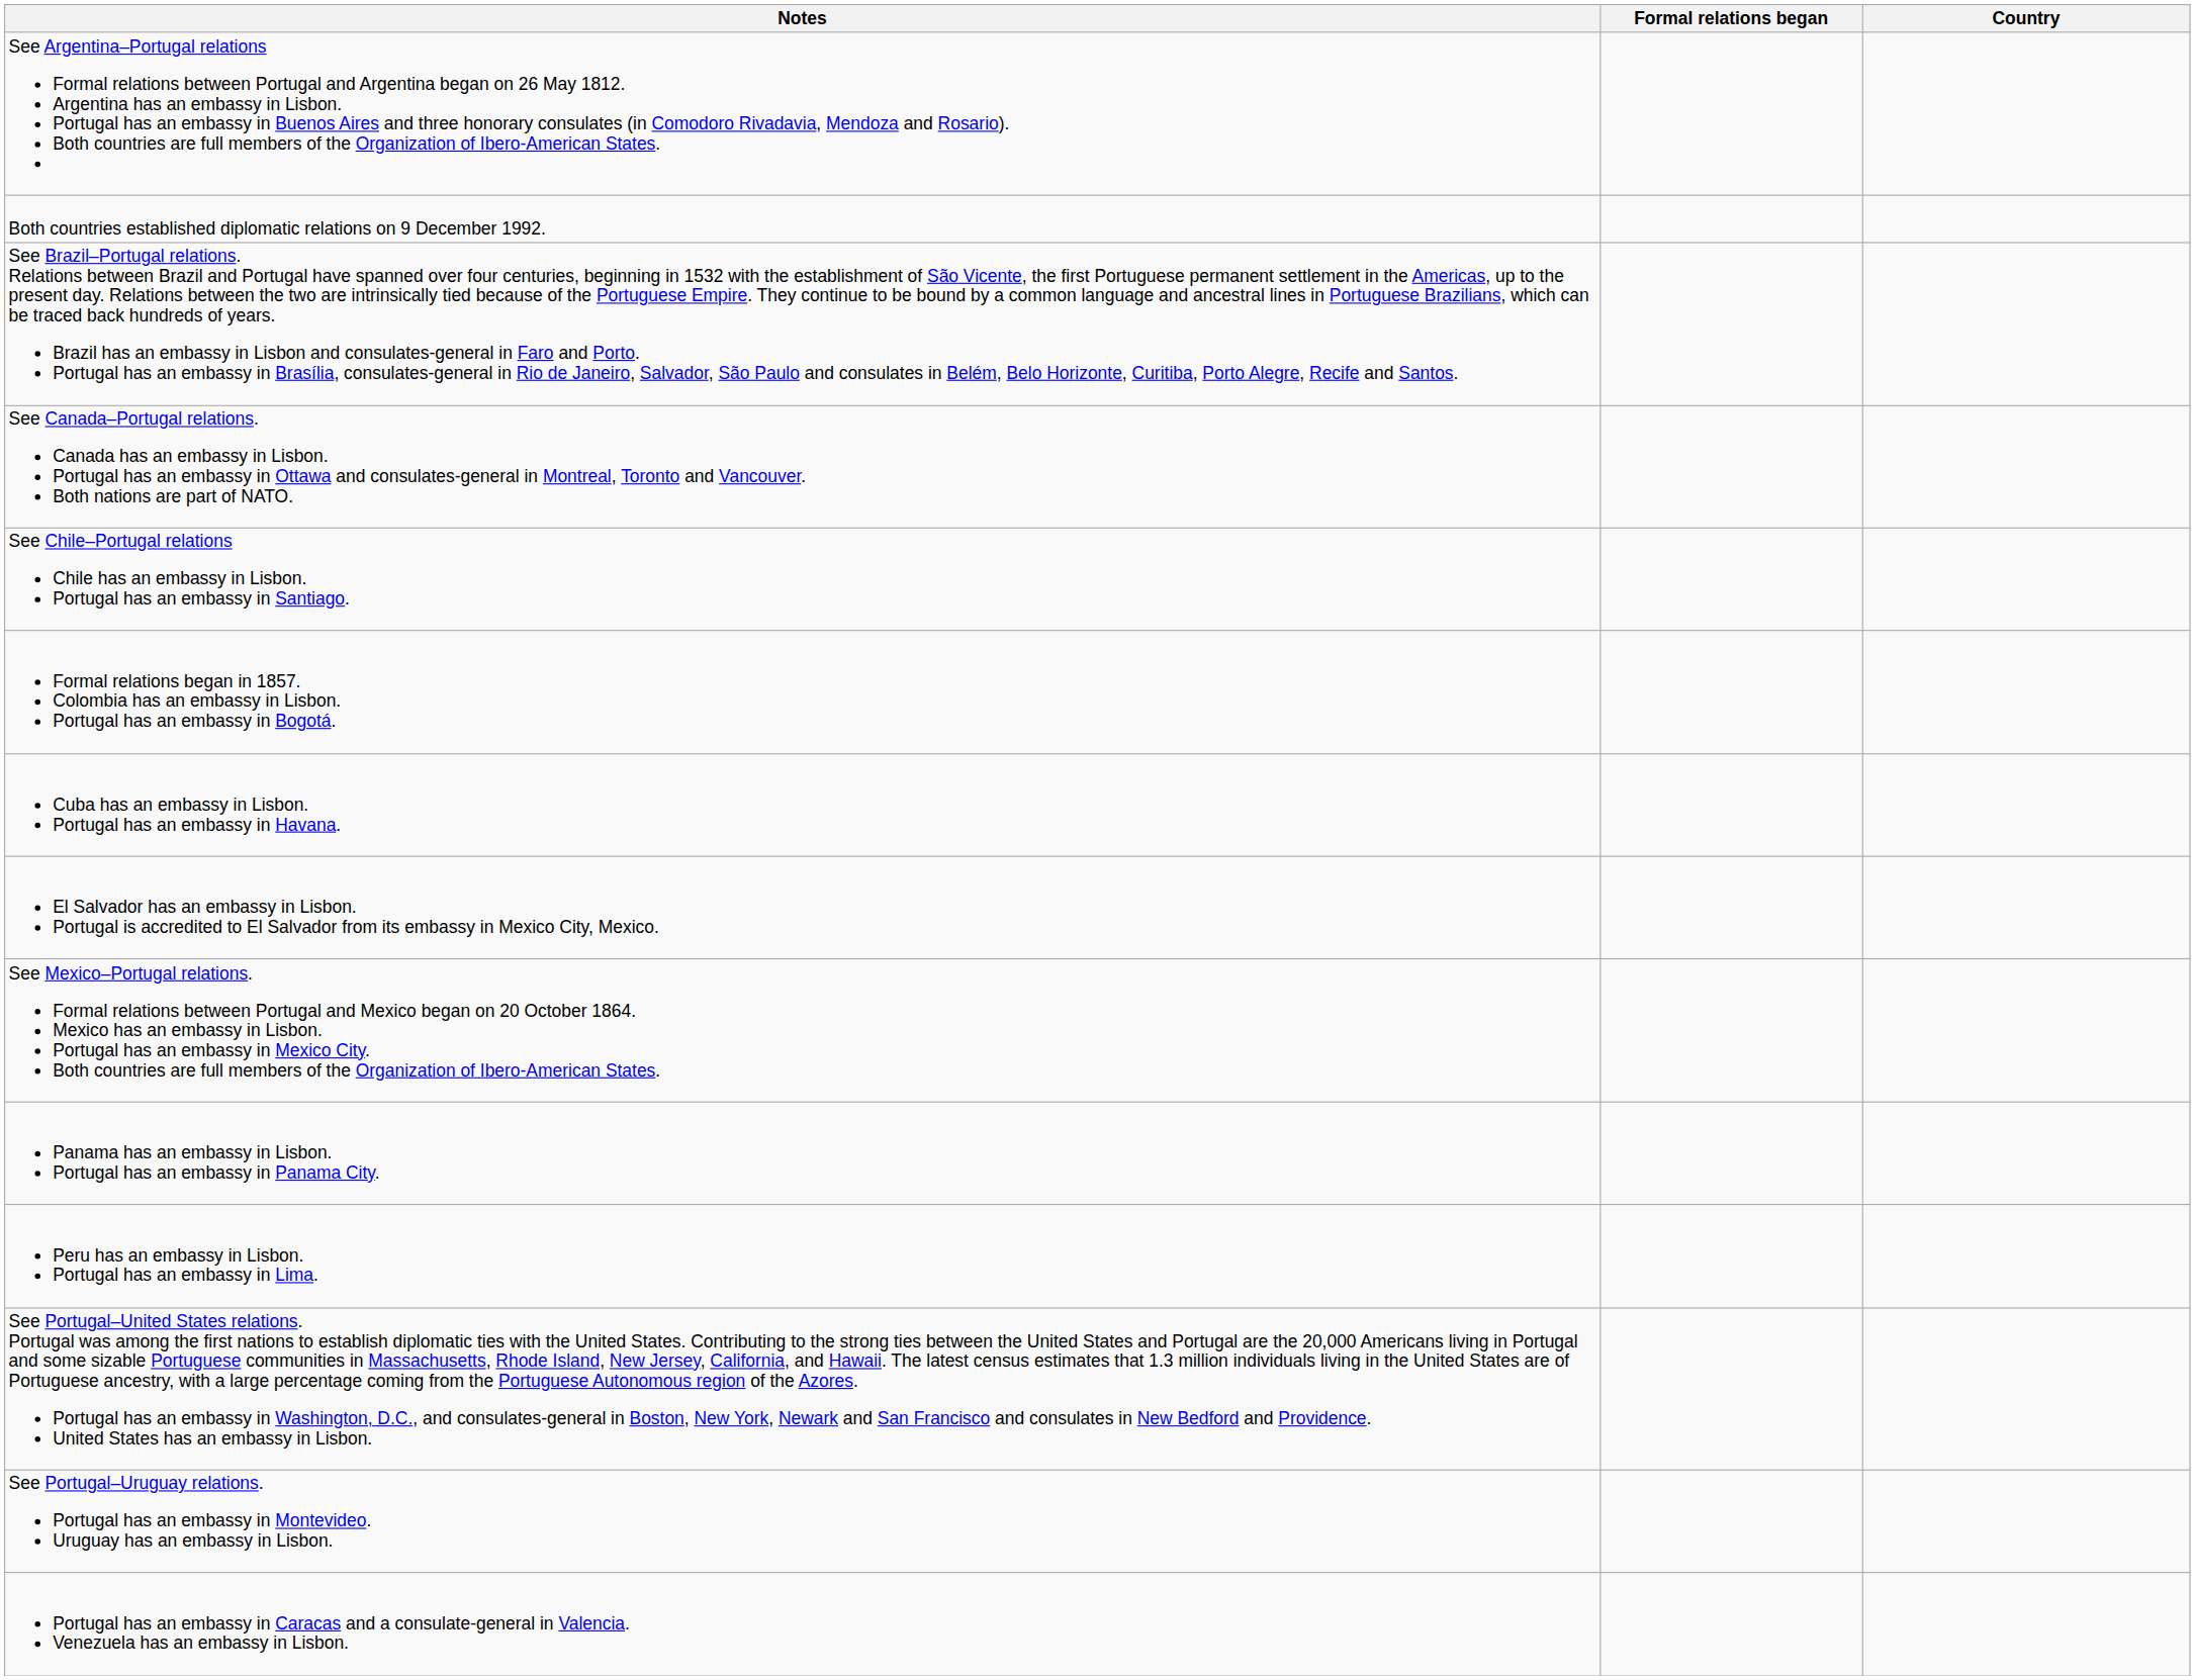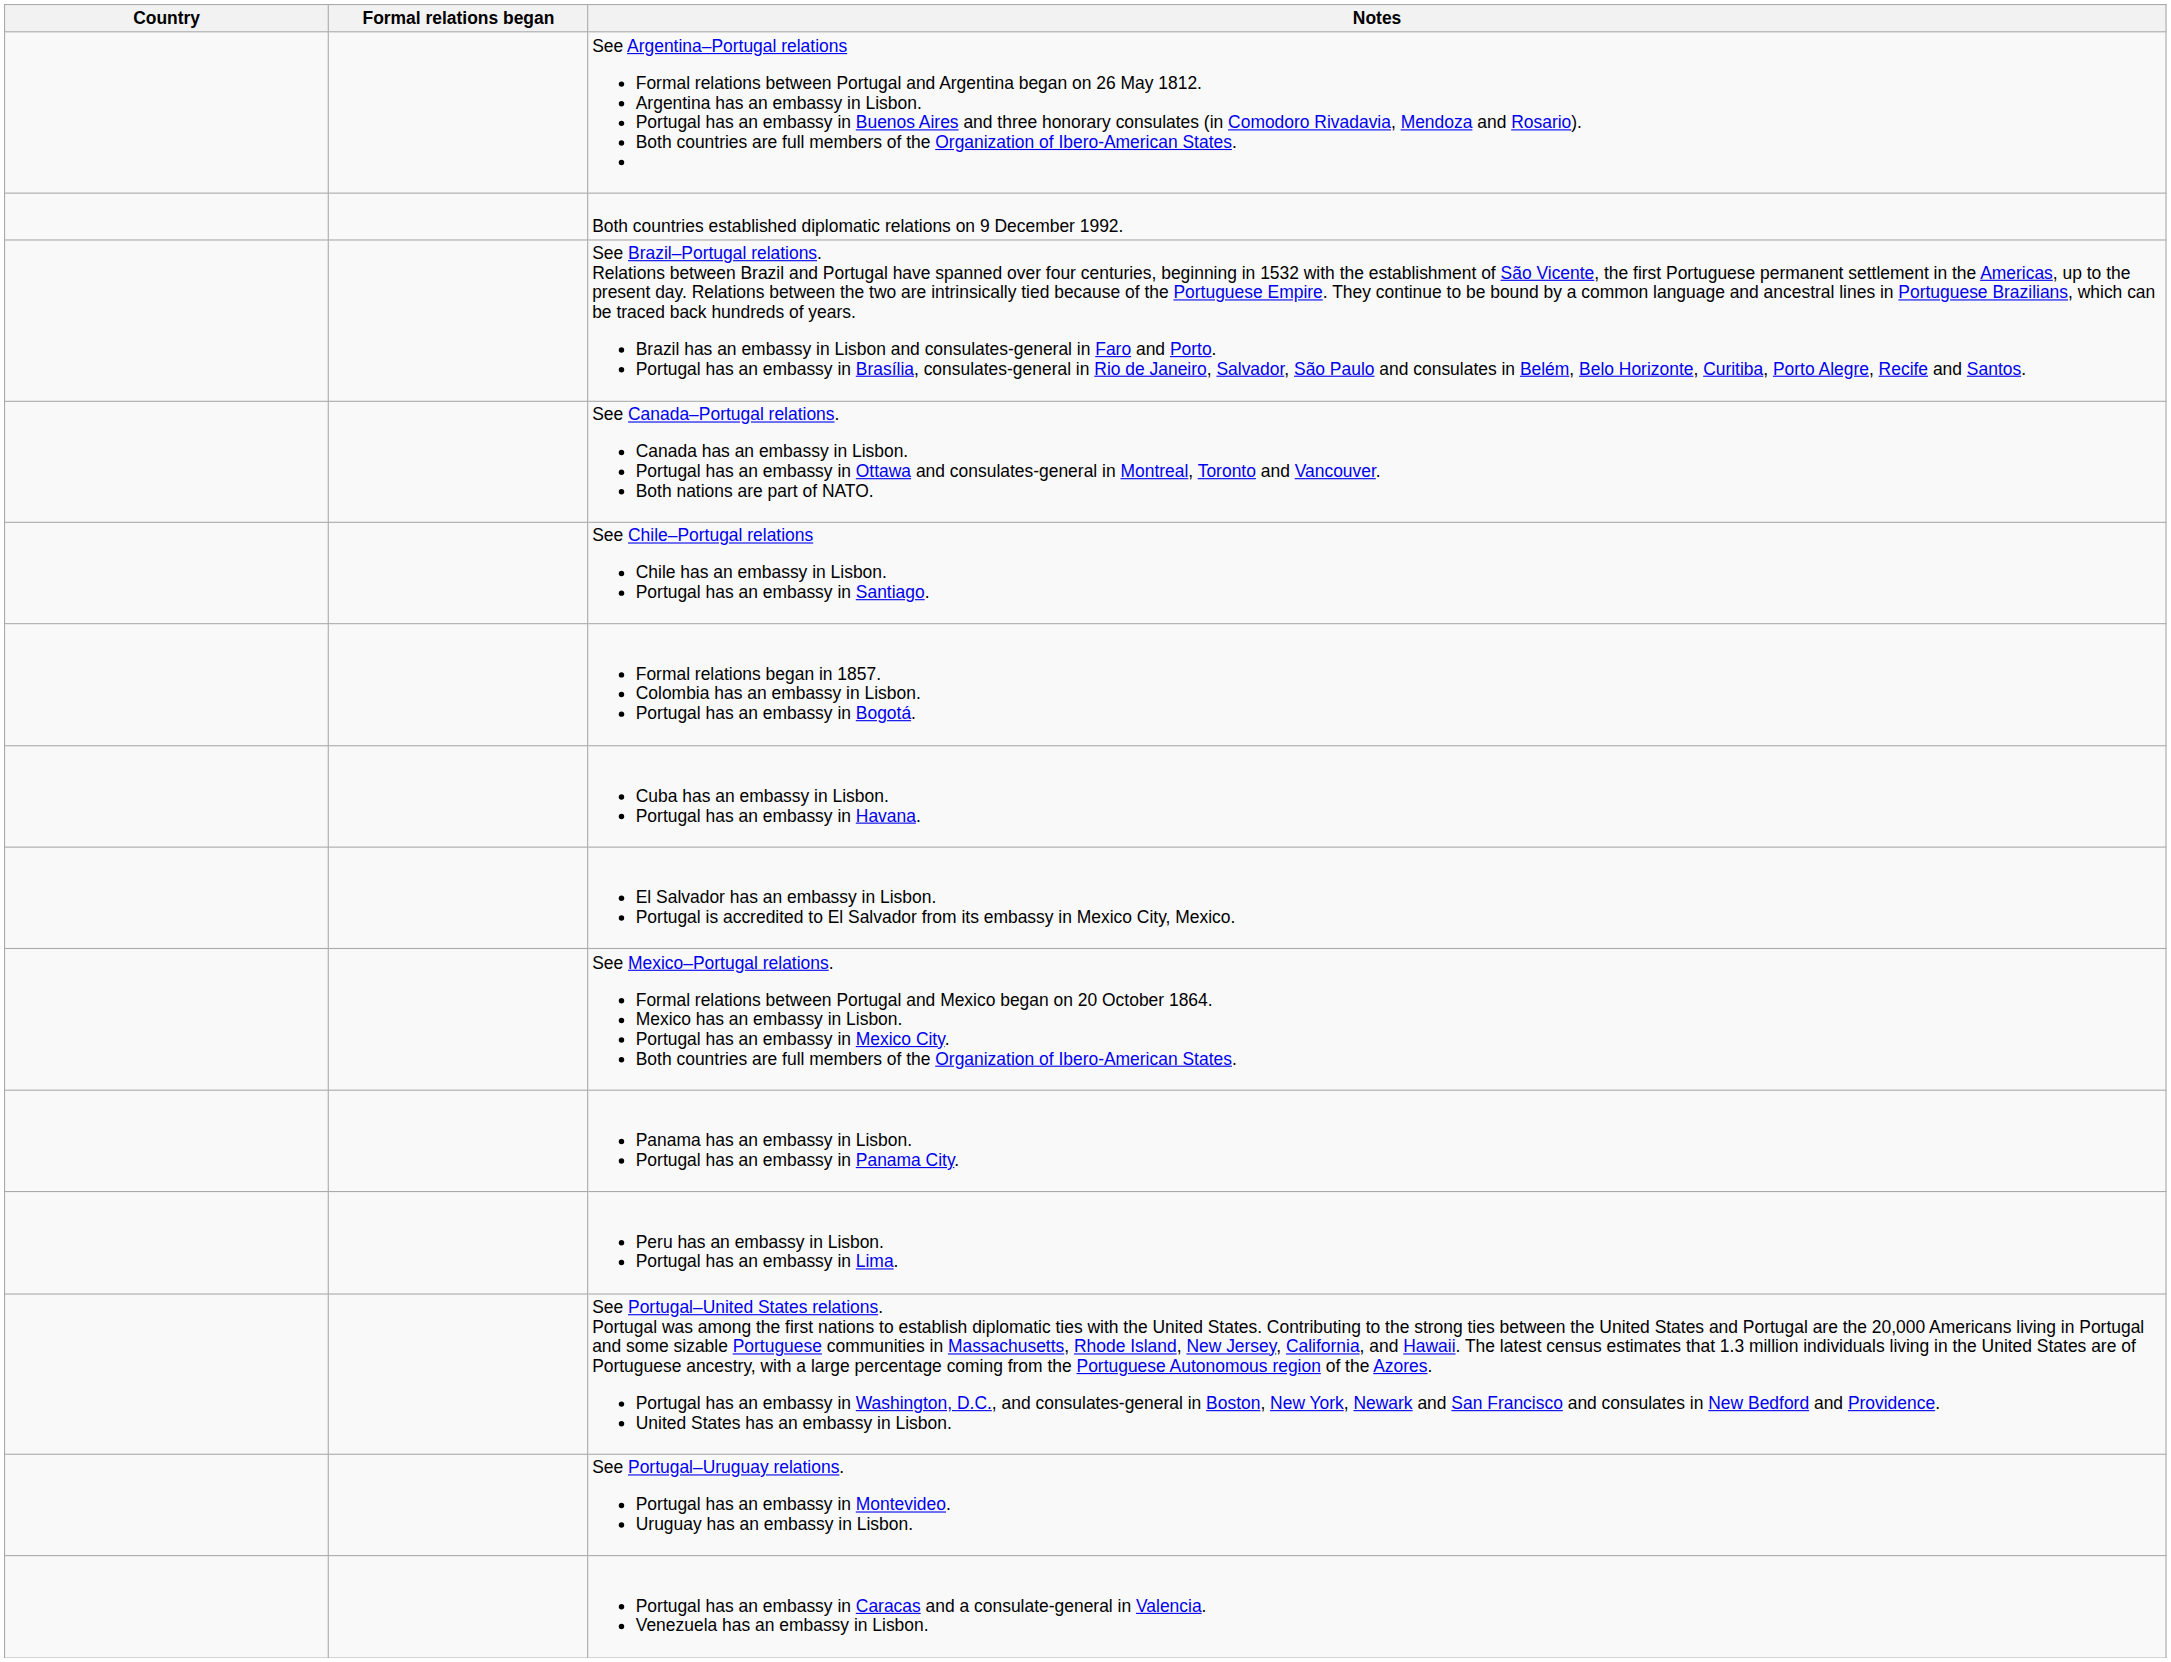columns swapped: Country <-> Notes
